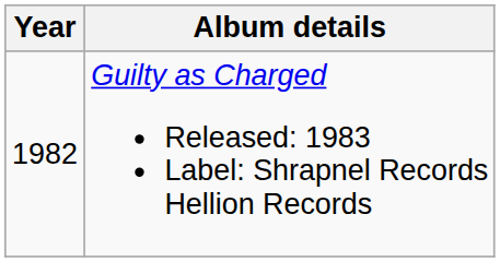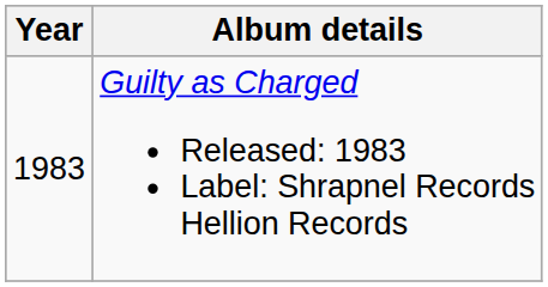row 2 | Year: 1982 -> 1983
